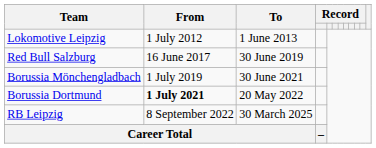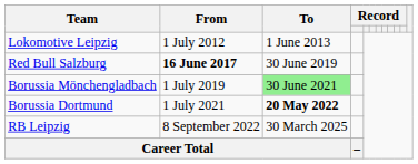Red Bull Salzburg | From: normal -> bold
Borussia Mönchengladbach | To: no background -> lightgreen background
Borussia Dortmund | From: bold -> normal
Borussia Dortmund | To: normal -> bold
